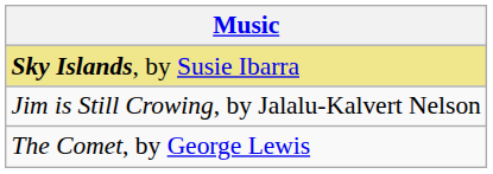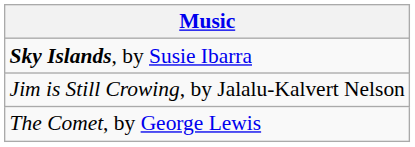row 2 | column 1: khaki background -> no background
